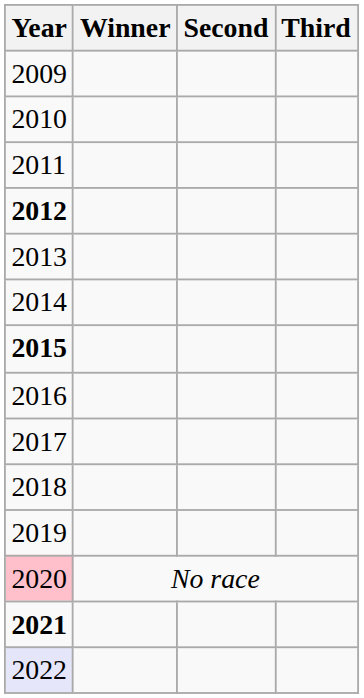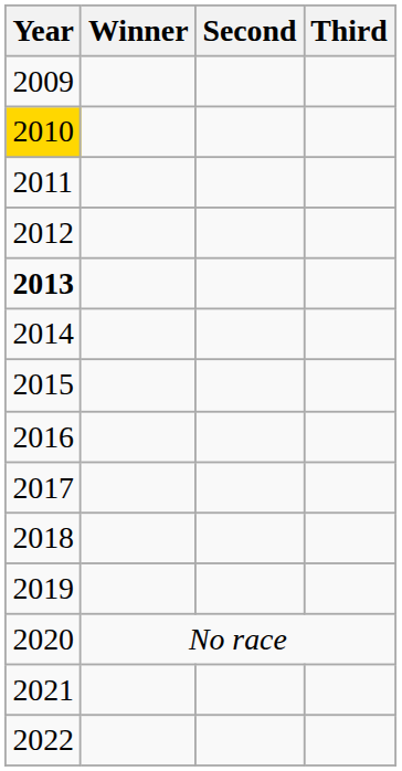2010 | Year: no background -> gold background
2012 | Year: bold -> normal
2013 | Year: normal -> bold
2015 | Year: bold -> normal
2020 | Year: pink background -> no background
2021 | Year: bold -> normal
2022 | Year: lavender background -> no background
